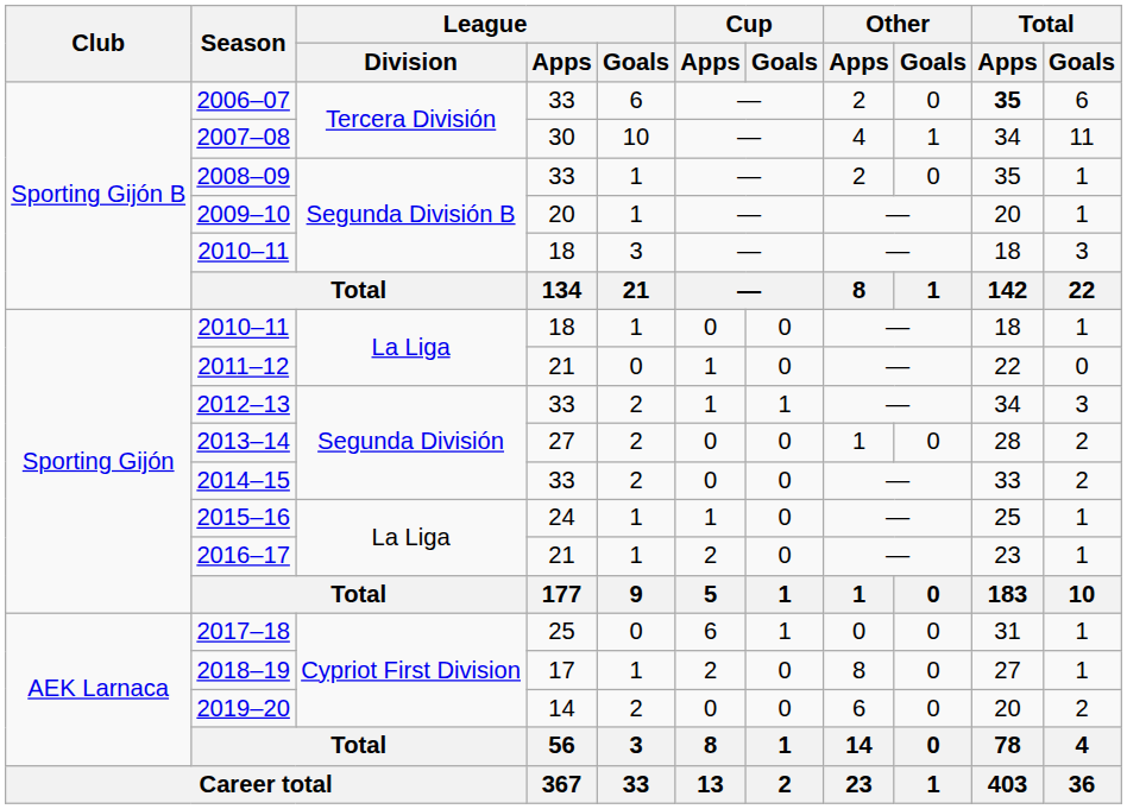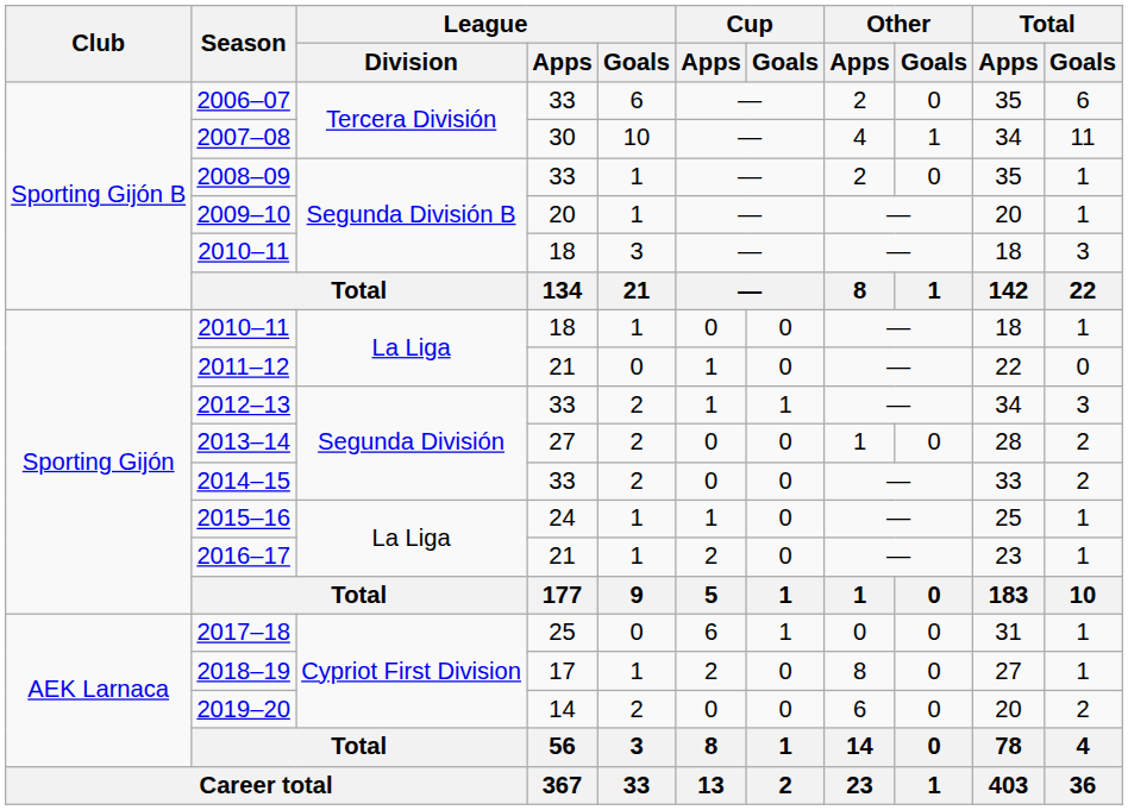2006–07 | Total / Apps: bold -> normal
